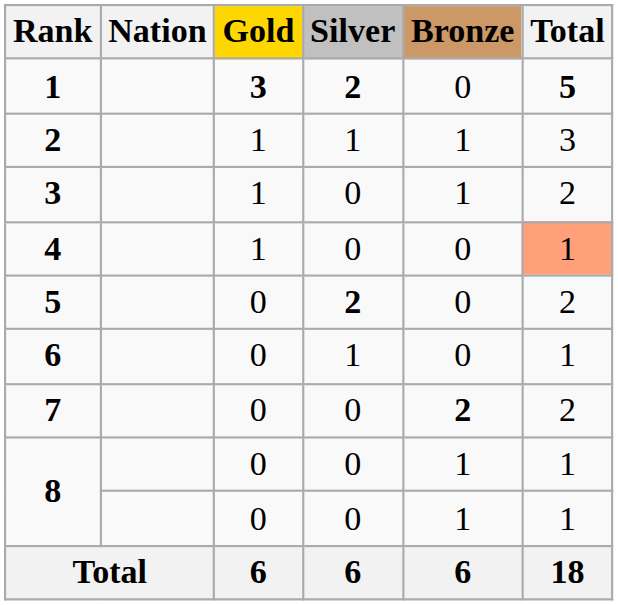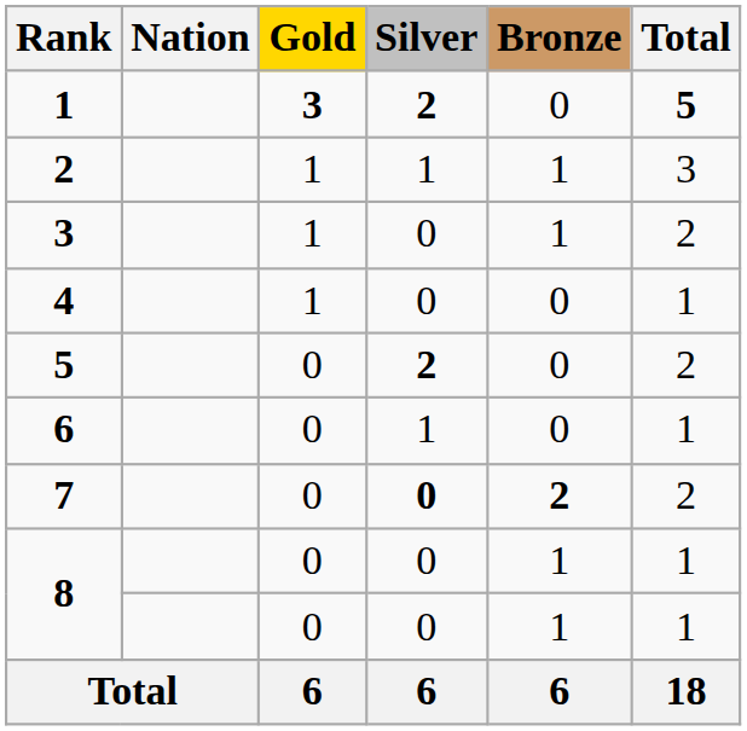4 | Total: lightsalmon background -> no background
7 | Silver: normal -> bold
